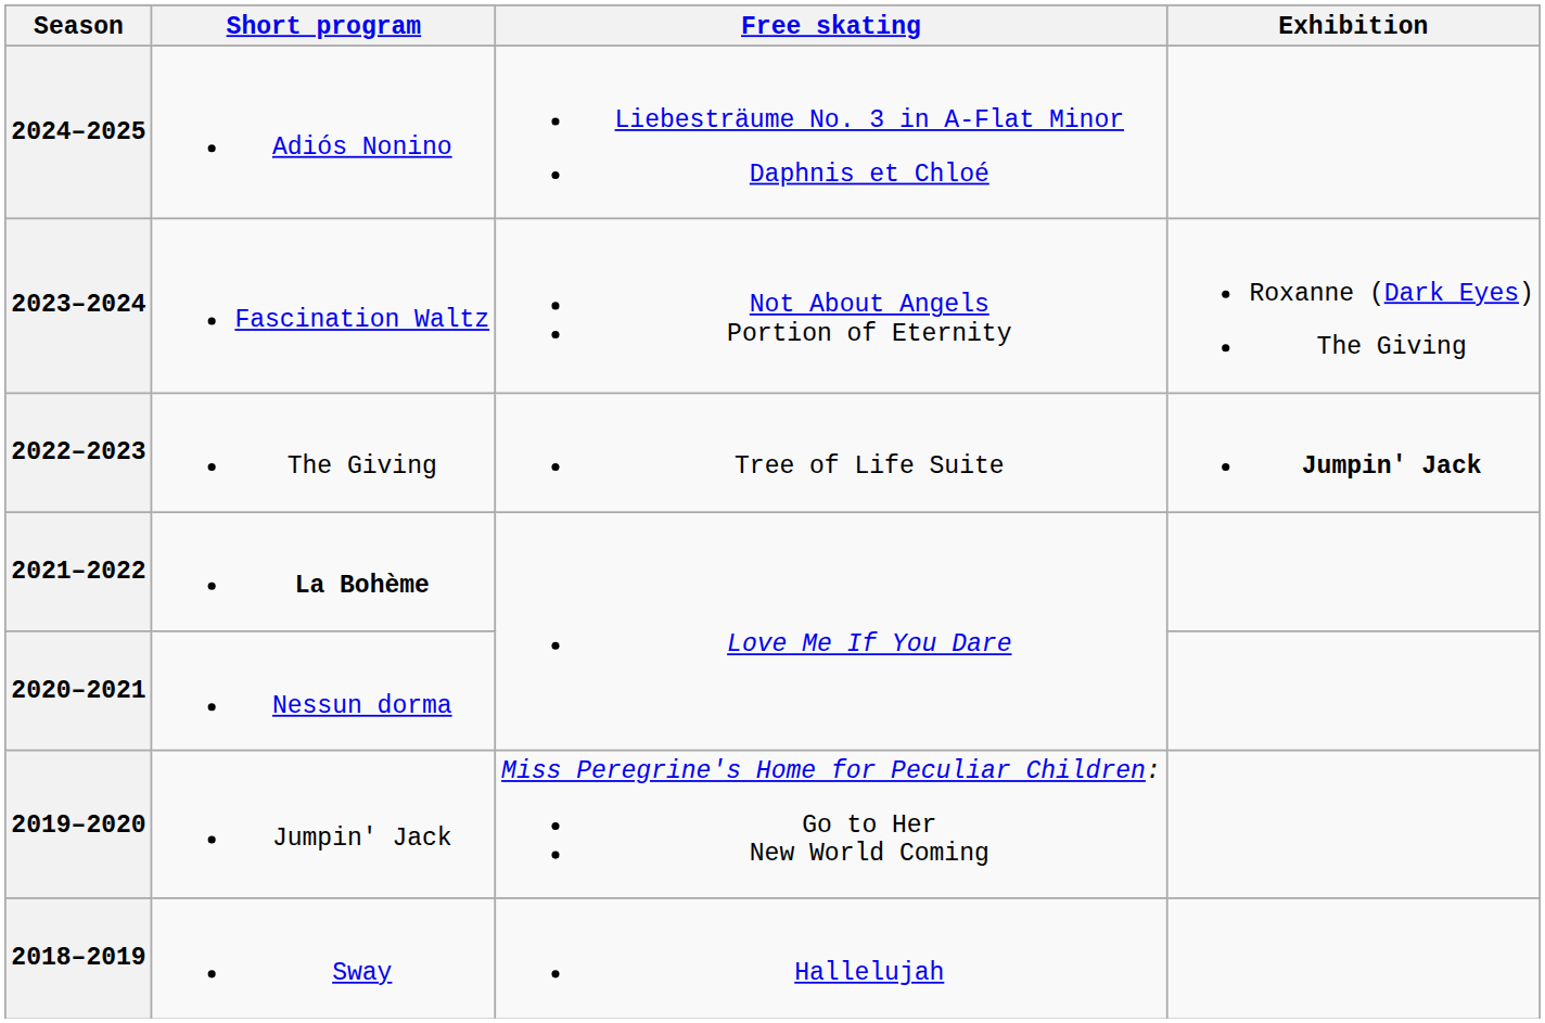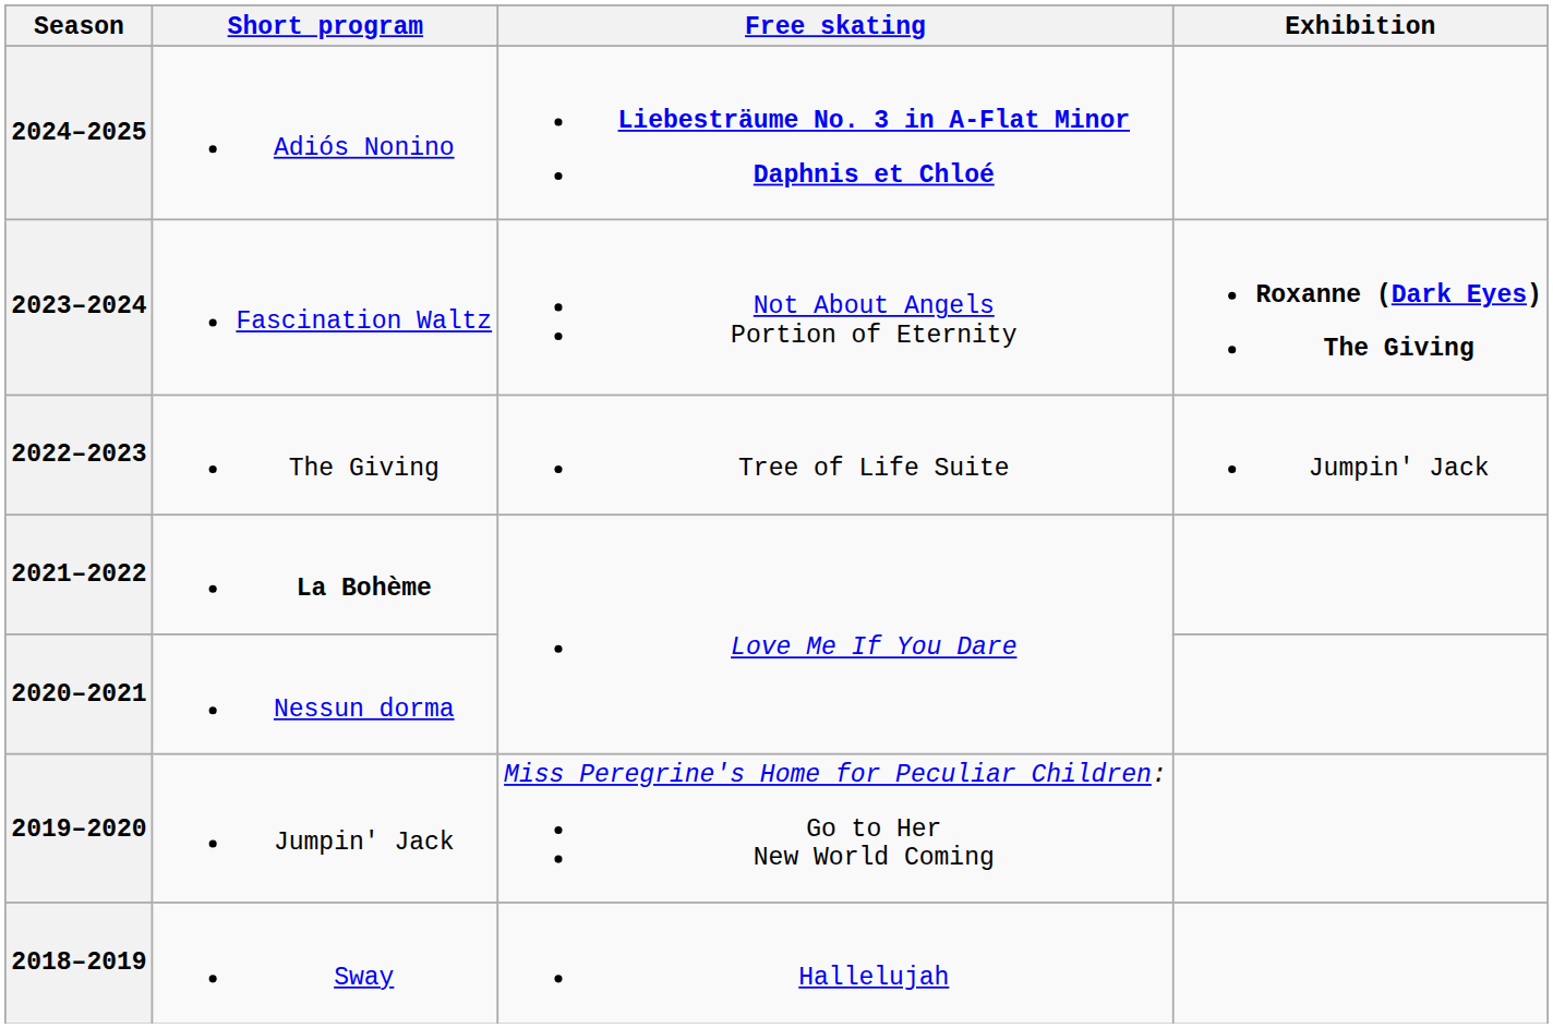2024–2025 | Free skating: normal -> bold
2023–2024 | Exhibition: normal -> bold
2022–2023 | Exhibition: bold -> normal
